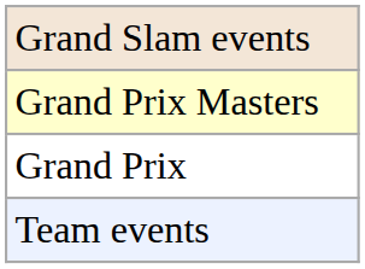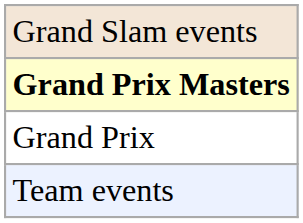row 2 | column 1: normal -> bold
